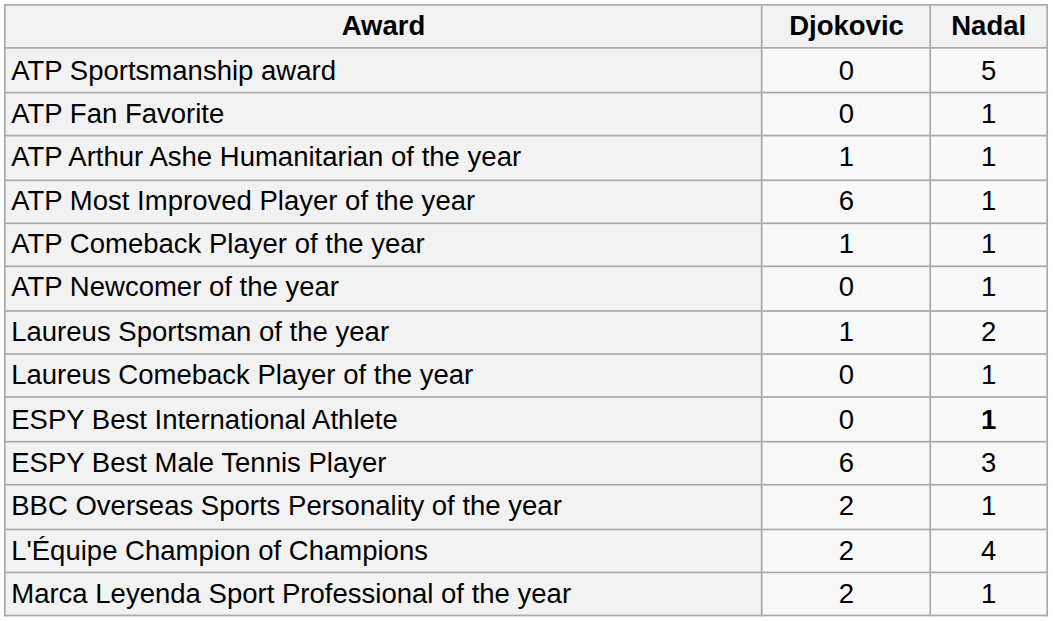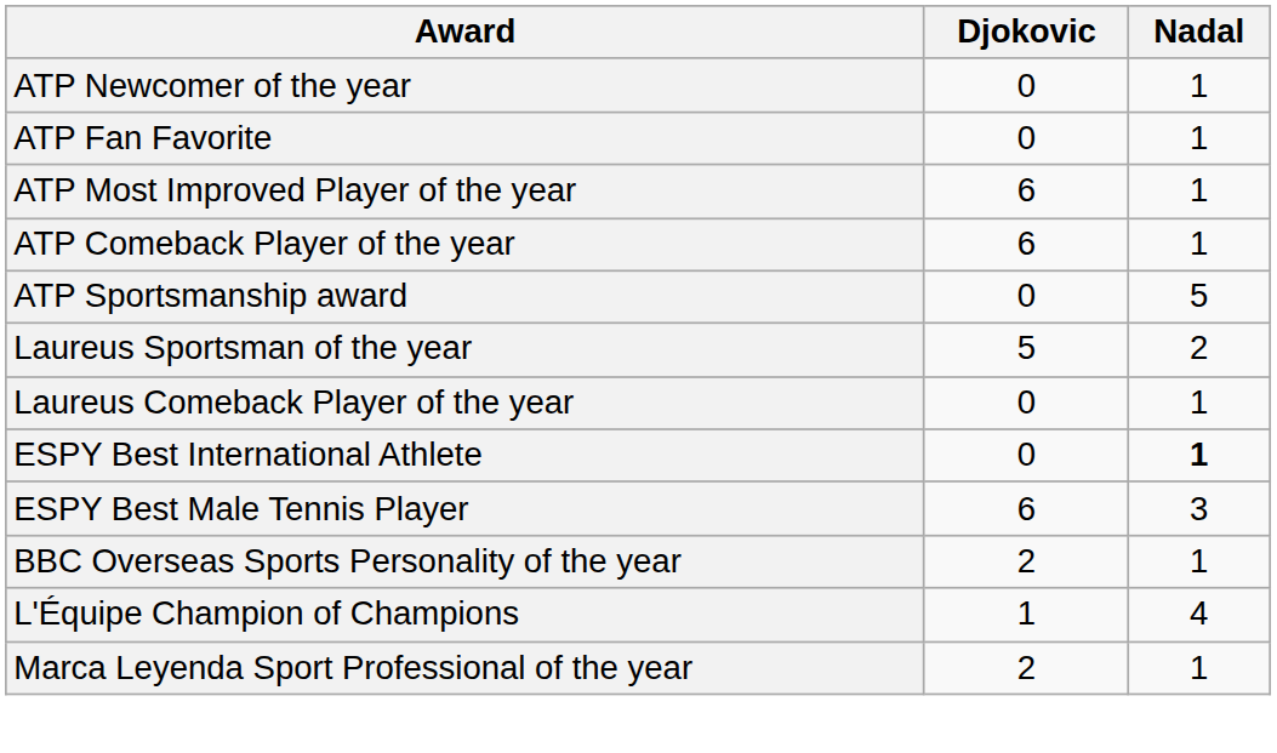rows swapped: ATP Sportsmanship award <-> ATP Newcomer of the year
- row: ATP Arthur Ashe Humanitarian of the year | 1 | 1
ATP Comeback Player of the year | Djokovic: 1 -> 6
Laureus Sportsman of the year | Djokovic: 1 -> 5
L'Équipe Champion of Champions | Djokovic: 2 -> 1
